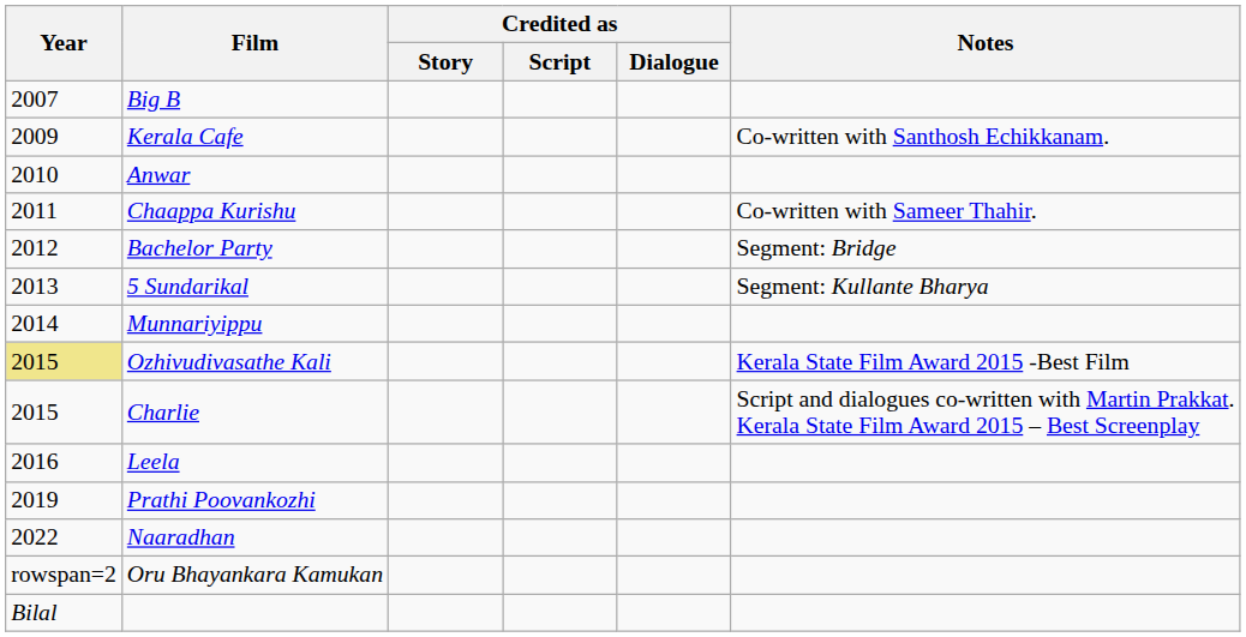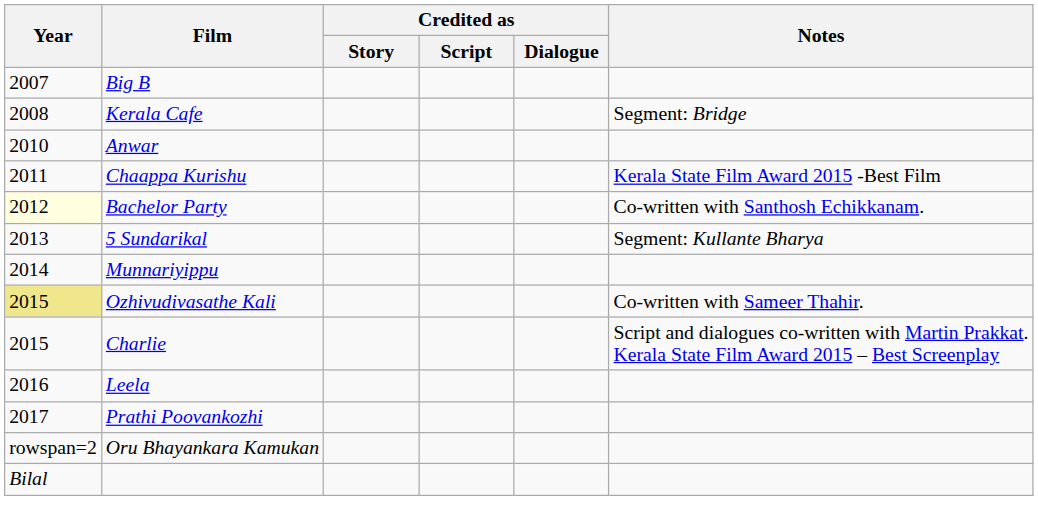Kerala Cafe | Year: 2009 -> 2008
Kerala Cafe | Notes: Co-written with Santhosh Echikkanam. -> Segment: Bridge
Chaappa Kurishu | Notes: Co-written with Sameer Thahir. -> Kerala State Film Award 2015 -Best Film
Bachelor Party | Year: no background -> lightyellow background
Bachelor Party | Notes: Segment: Bridge -> Co-written with Santhosh Echikkanam.
Ozhivudivasathe Kali | Notes: Kerala State Film Award 2015 -Best Film -> Co-written with Sameer Thahir.
Prathi Poovankozhi | Year: 2019 -> 2017
- row: 2022 | Naaradhan
